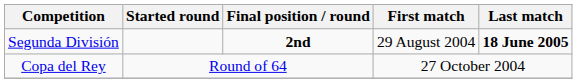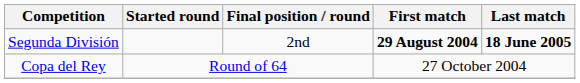Segunda División | Final position / round: bold -> normal
Segunda División | First match: normal -> bold
